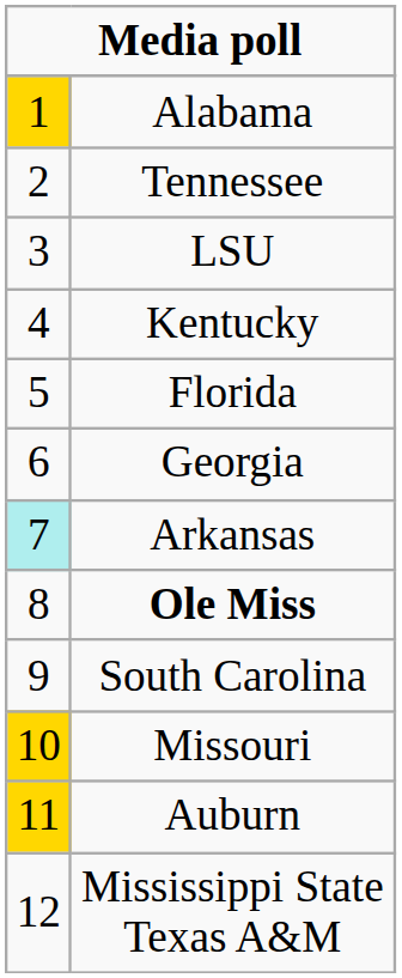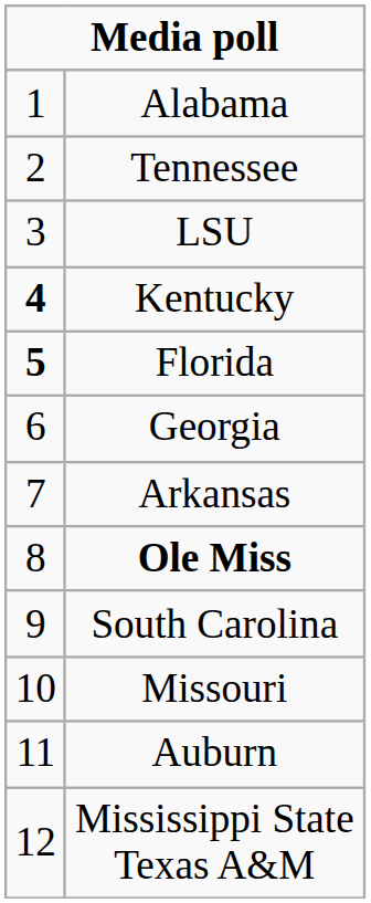Alabama | column 1: gold background -> no background
Kentucky | column 1: normal -> bold
Florida | column 1: normal -> bold
Arkansas | column 1: paleturquoise background -> no background
Missouri | column 1: gold background -> no background
Auburn | column 1: gold background -> no background
